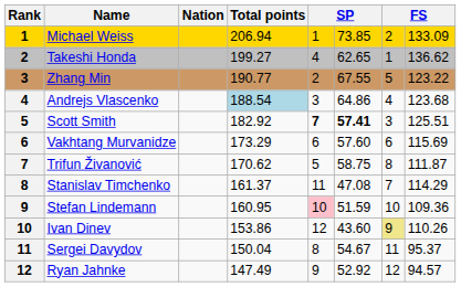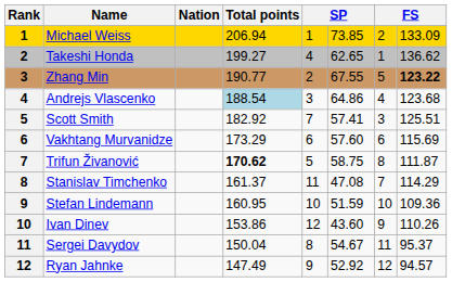Zhang Min | column 8: normal -> bold
Scott Smith | column 5: bold -> normal
Scott Smith | column 6: bold -> normal
Trifun Živanović | Total points: normal -> bold
Stefan Lindemann | column 5: pink background -> no background
Ivan Dinev | column 7: khaki background -> no background
